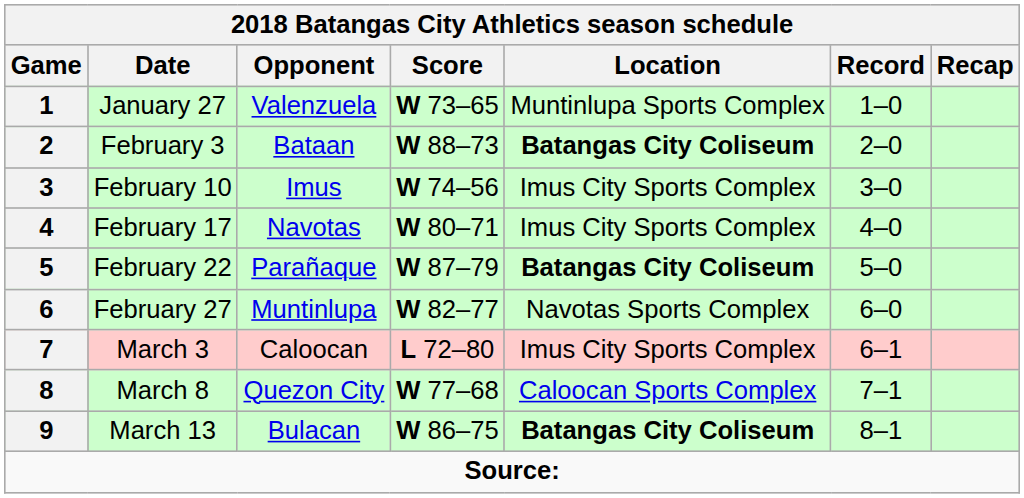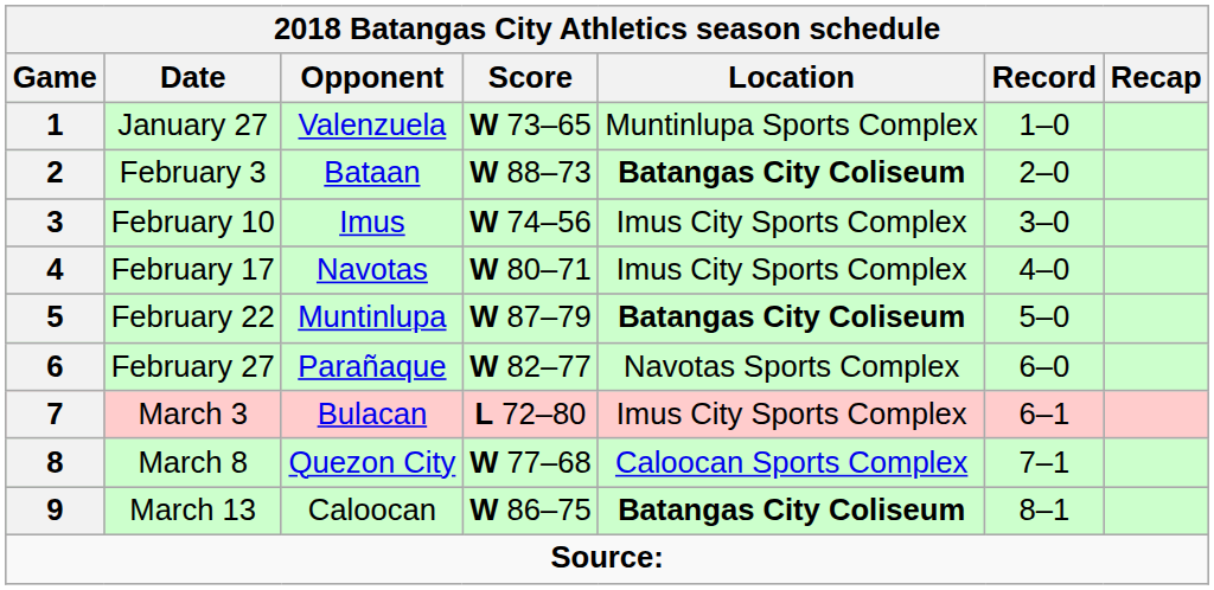5 | Opponent: Parañaque -> Muntinlupa
6 | Opponent: Muntinlupa -> Parañaque
7 | Opponent: Caloocan -> Bulacan
9 | Opponent: Bulacan -> Caloocan
